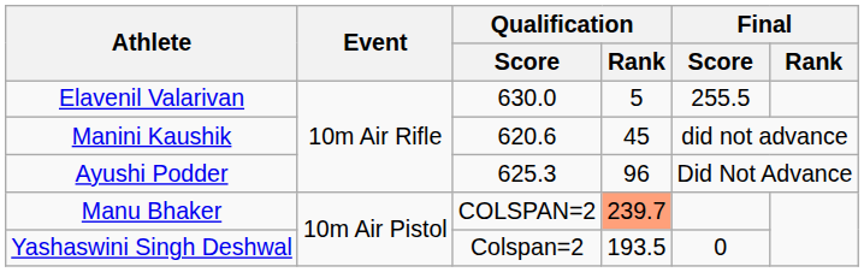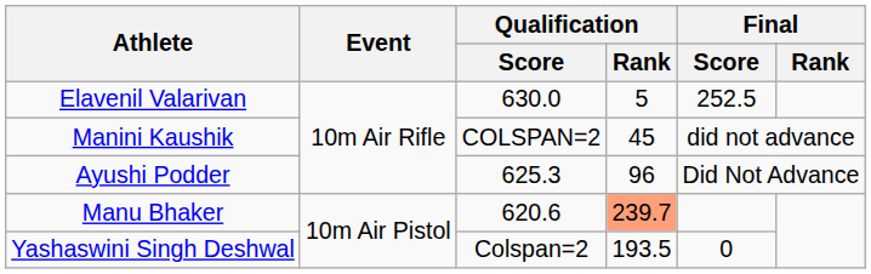Elavenil Valarivan | Final / Score: 255.5 -> 252.5
Manini Kaushik | Qualification / Score: 620.6 -> COLSPAN=2
Manu Bhaker | Qualification / Score: COLSPAN=2 -> 620.6
